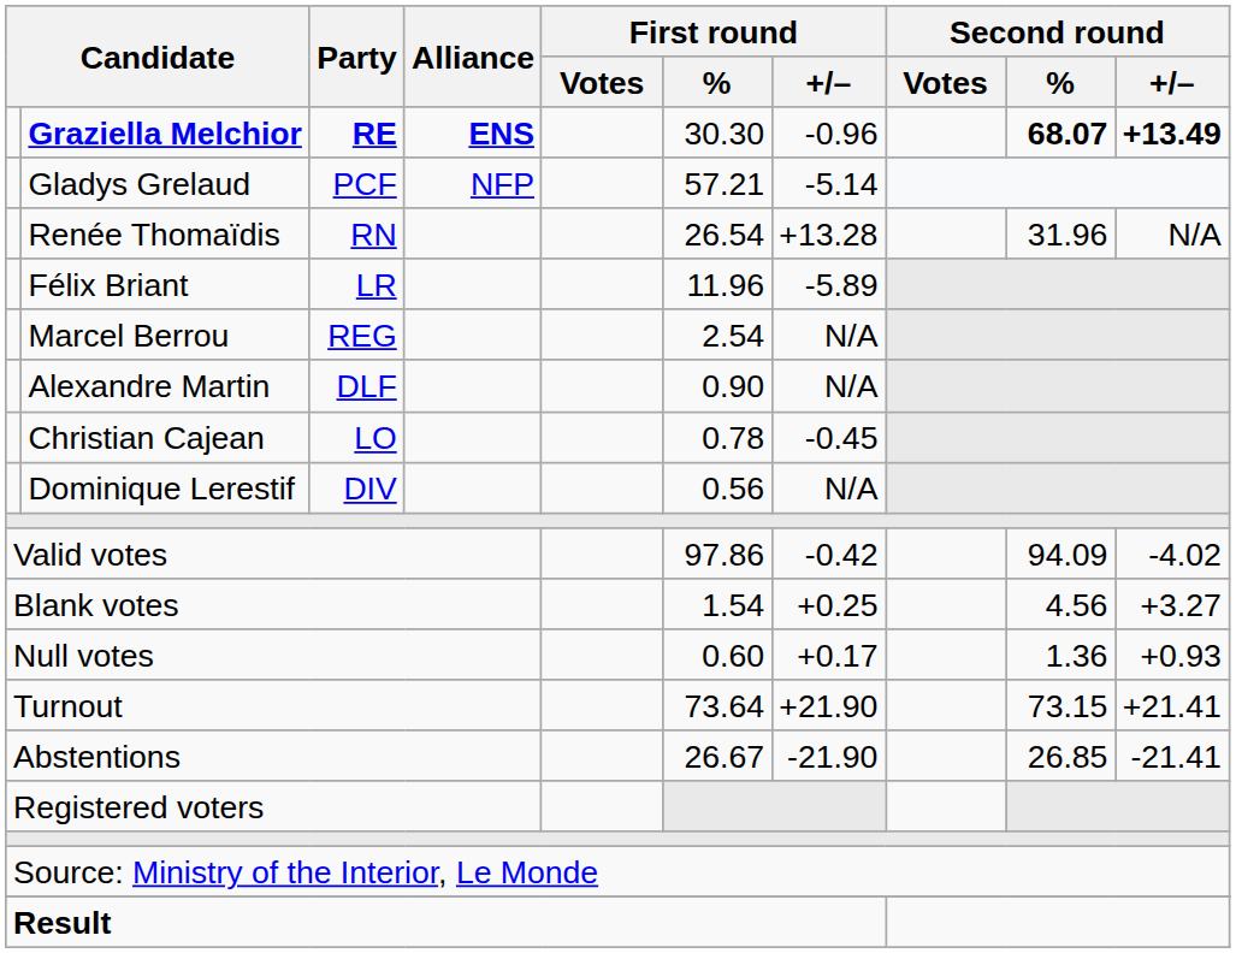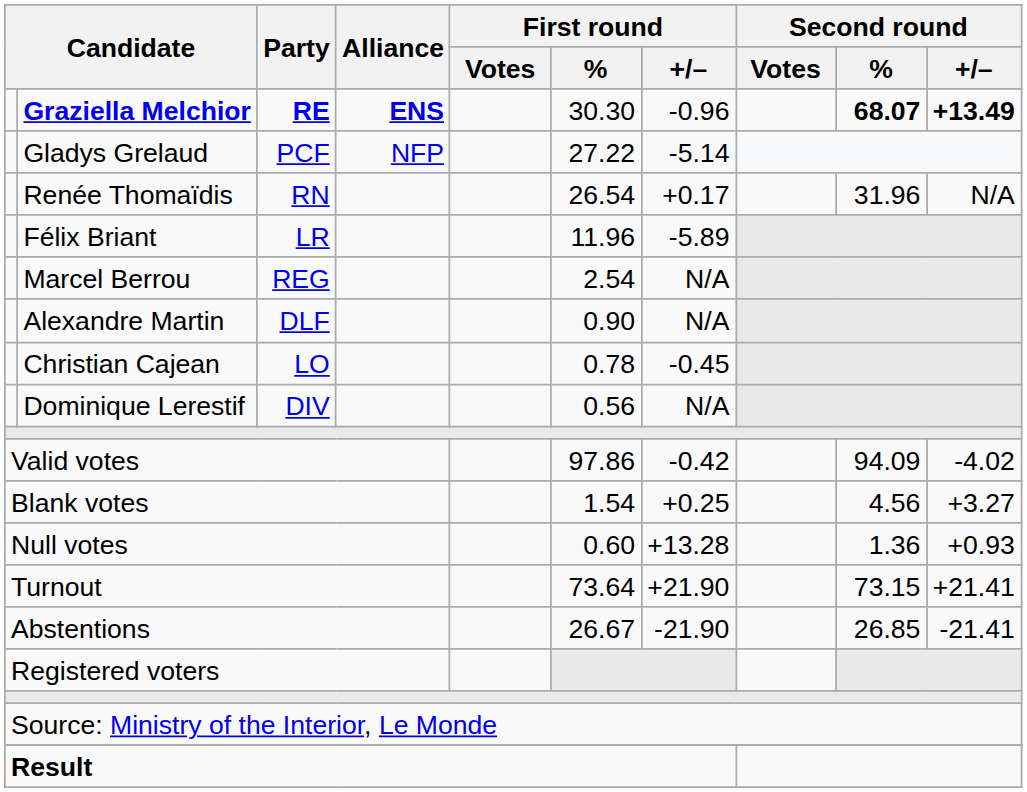Gladys Grelaud | First round / %: 57.21 -> 27.22
Renée Thomaïdis | First round / +/–: +13.28 -> +0.17
Null votes | First round / +/–: +0.17 -> +13.28
